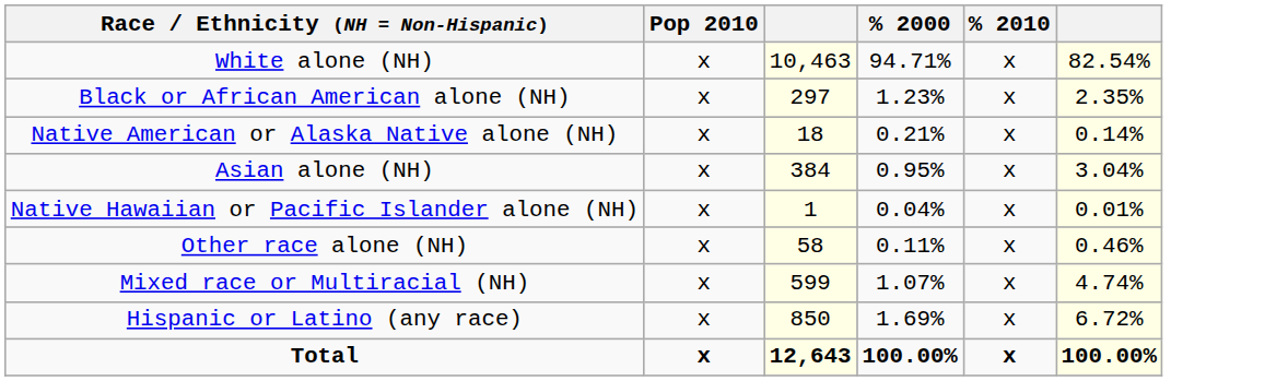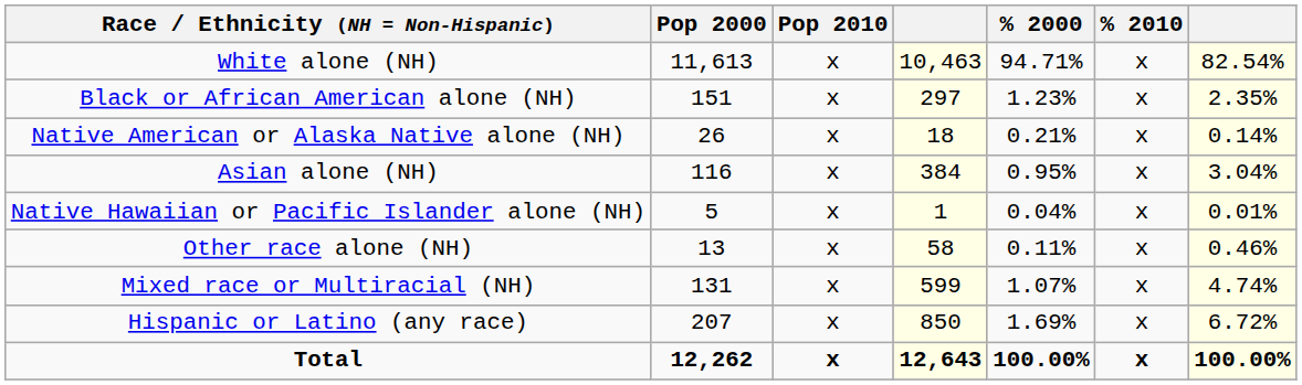+ column: Pop 2000 | 11,613 | 151 | 26 | 116 | 5 | 13 | 131 | 207 | 12,262
